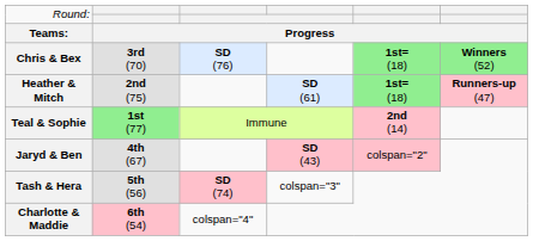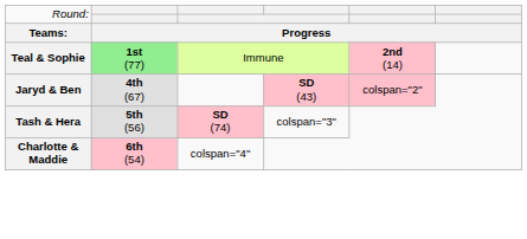- row: Chris & Bex | 3rd (70) | SD (76) | 1st= (18) | Winners (52)
- row: Heather & Mitch | 2nd (75) | SD (61) | 1st= (18) | Runners-up (47)
